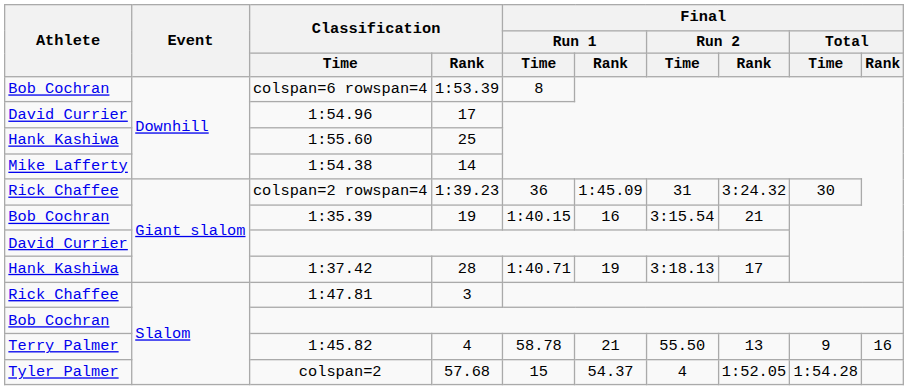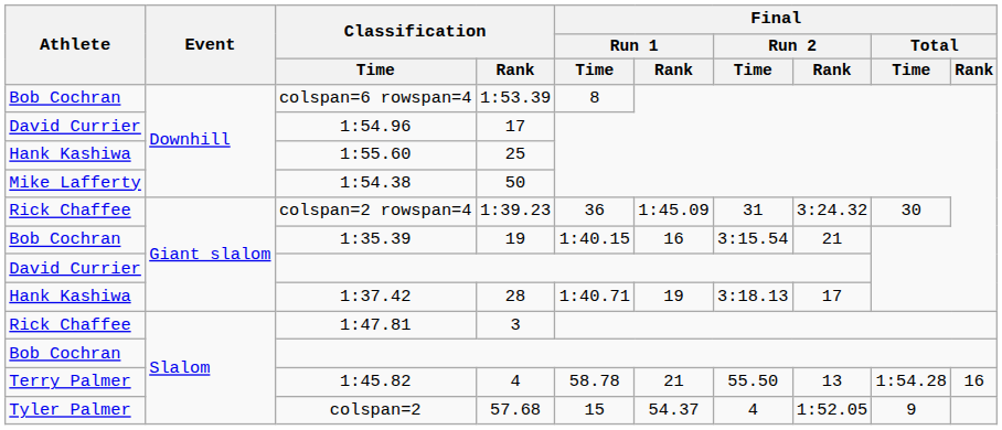1:54.38 | Classification / Rank: 14 -> 50
1:45.82 | Final / Total / Time: 9 -> 1:54.28
colspan=2 | Final / Total / Time: 1:54.28 -> 9
